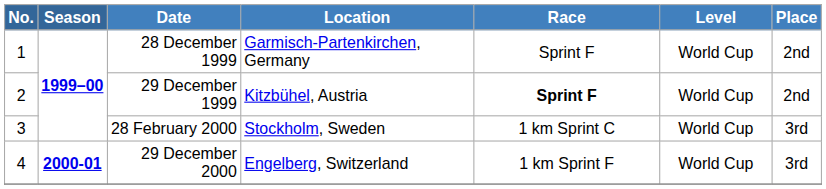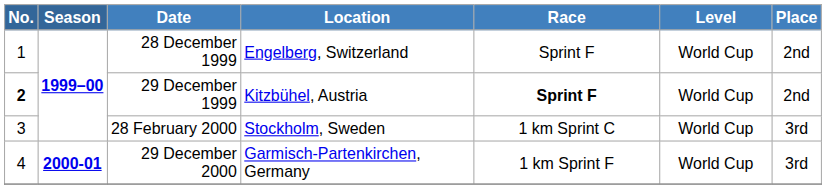28 December 1999 | Location: Garmisch-Partenkirchen, Germany -> Engelberg, Switzerland
29 December 1999 | No.: normal -> bold
29 December 2000 | Location: Engelberg, Switzerland -> Garmisch-Partenkirchen, Germany
